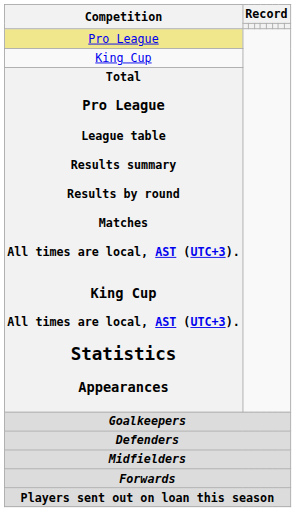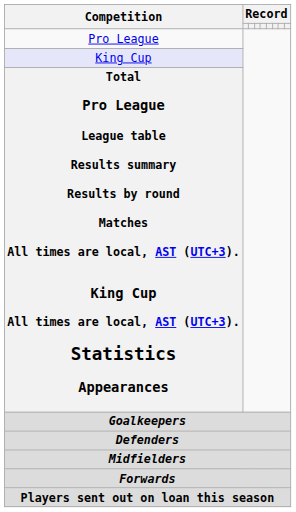Pro League | Competition: khaki background -> no background
King Cup | Competition: no background -> lavender background
